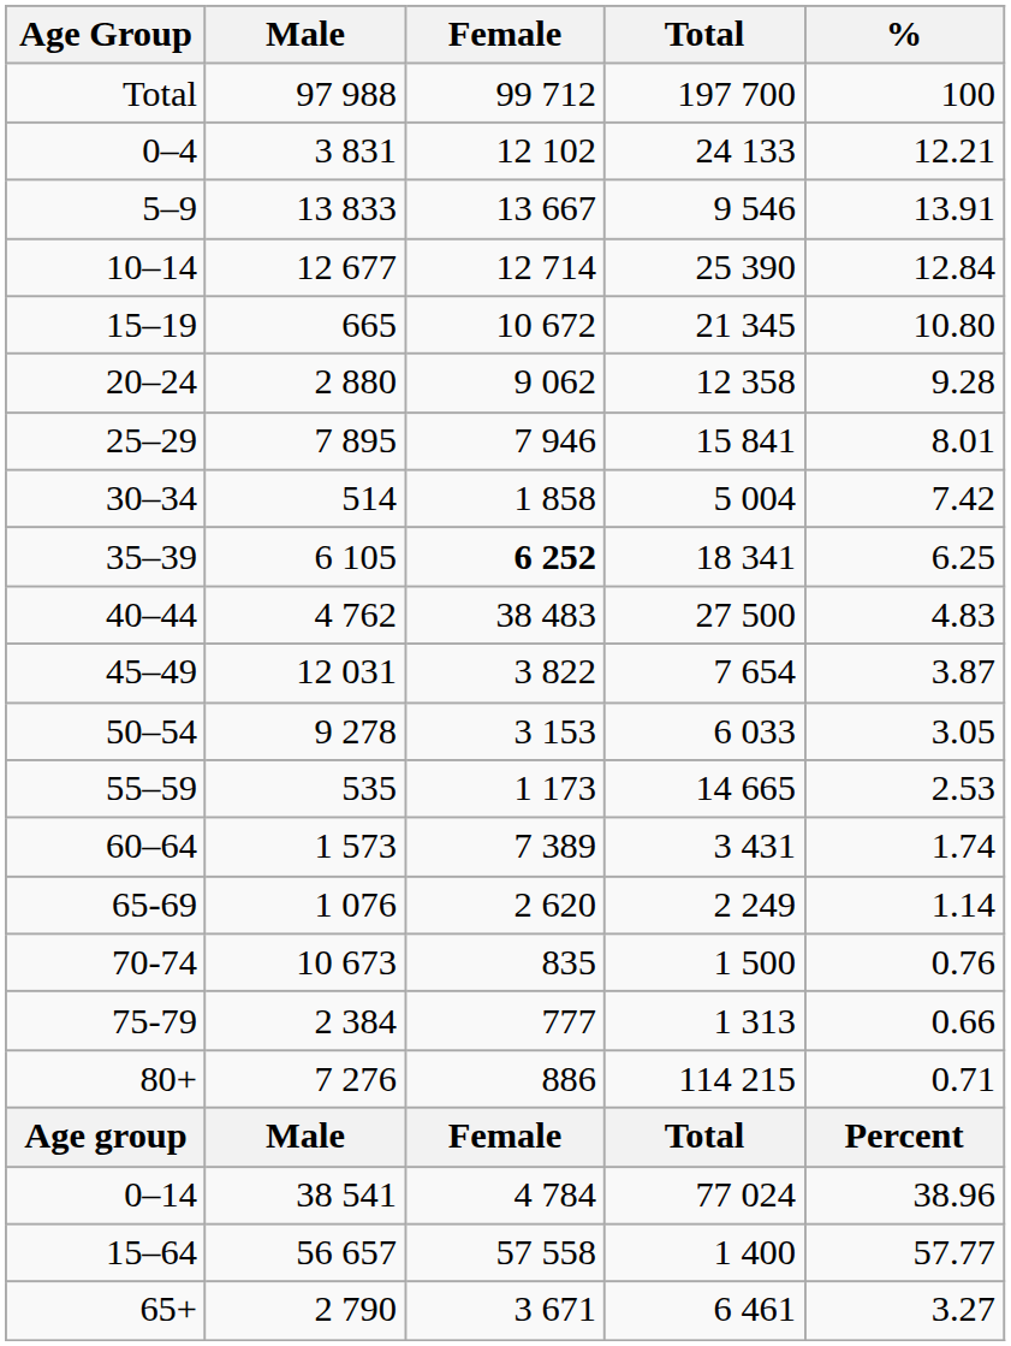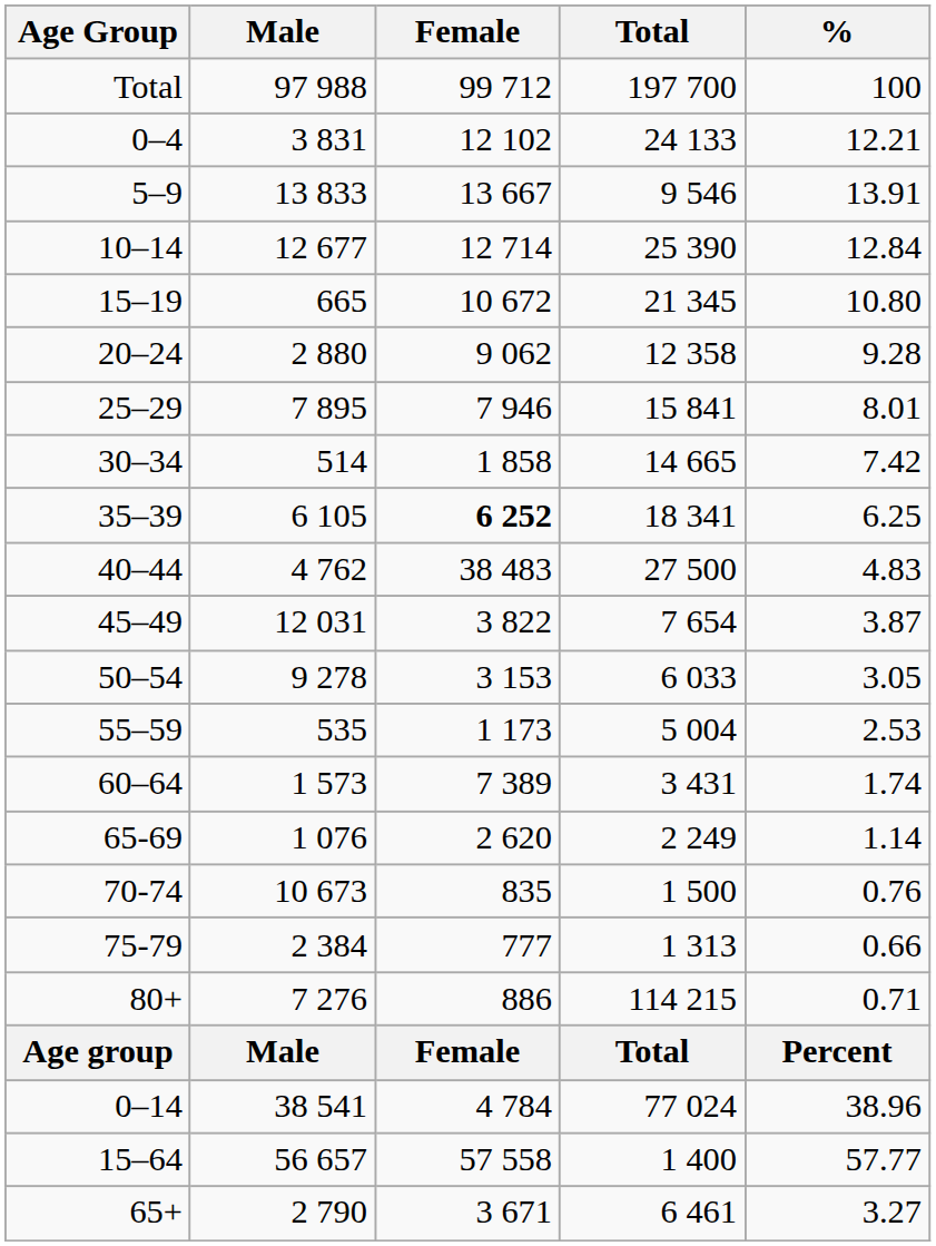30–34 | Total: 5 004 -> 14 665
55–59 | Total: 14 665 -> 5 004
